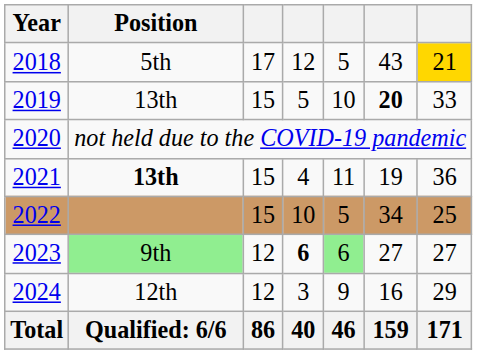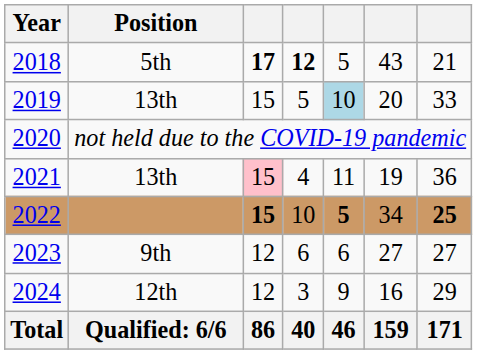2018 | column 3: normal -> bold
2018 | column 4: normal -> bold
2018 | column 7: gold background -> no background
2019 | column 5: no background -> lightblue background
2019 | column 6: bold -> normal
2021 | Position: bold -> normal
2021 | column 3: no background -> pink background
2022 | column 3: normal -> bold
2022 | column 5: normal -> bold
2022 | column 7: normal -> bold
2023 | Position: lightgreen background -> no background
2023 | column 4: bold -> normal
2023 | column 5: lightgreen background -> no background
